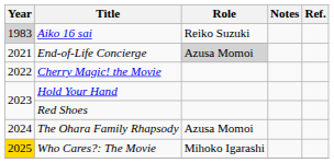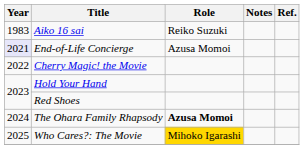Aiko 16 sai | Year: lightgrey background -> no background
End-of-Life Concierge | Year: no background -> lavender background
End-of-Life Concierge | Role: lightgrey background -> no background
The Ohara Family Rhapsody | Role: normal -> bold
Who Cares?: The Movie | Year: gold background -> no background
Who Cares?: The Movie | Role: no background -> gold background
